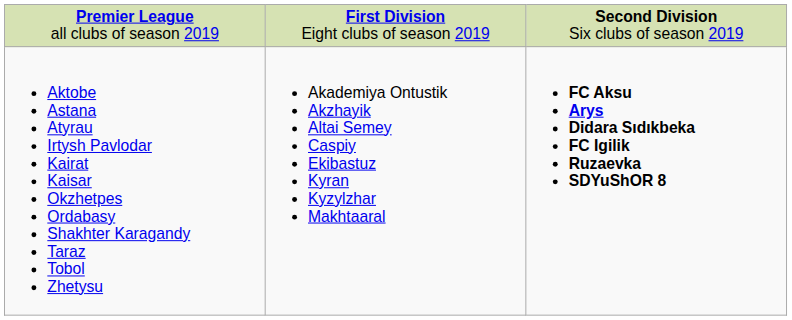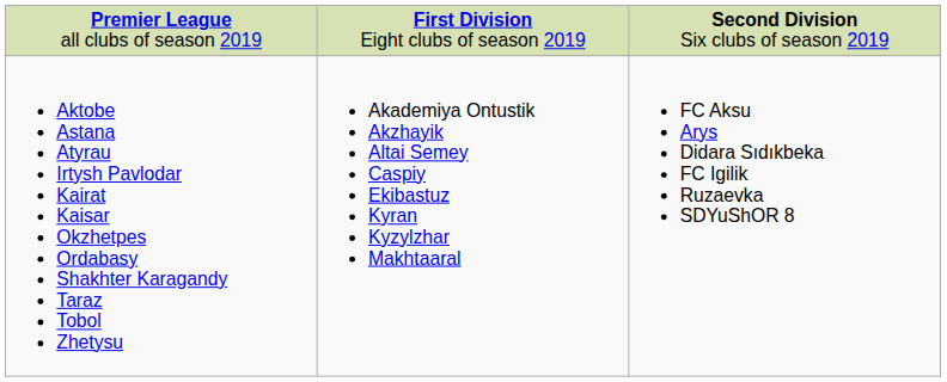row 2 | column 3: bold -> normal
